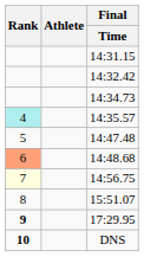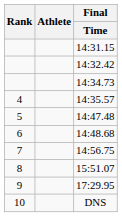14:35.57 | Rank: paleturquoise background -> no background
14:48.68 | Rank: lightsalmon background -> no background
14:56.75 | Rank: lightyellow background -> no background
17:29.95 | Rank: bold -> normal
DNS | Rank: bold -> normal
